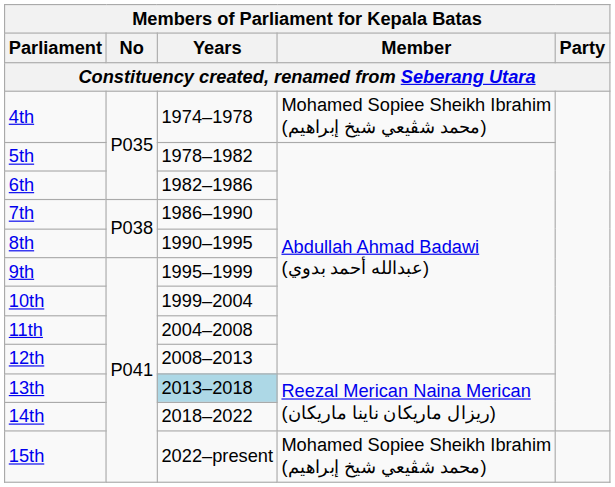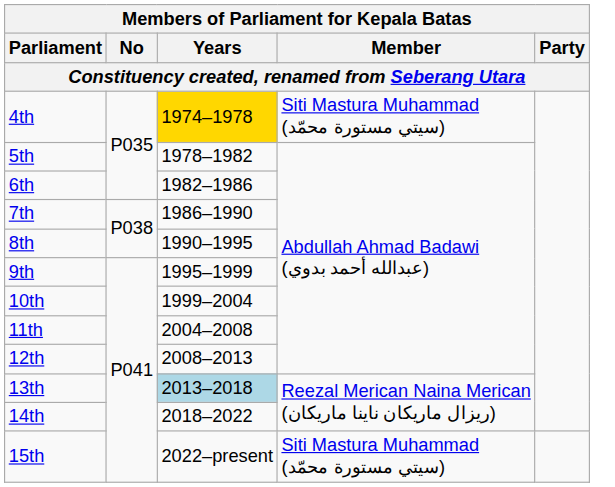4th | Years: no background -> gold background
4th | Member: Mohamed Sopiee Sheikh Ibrahim (محمد شڤيعي شيخ إبراهيم) -> Siti Mastura Muhammad (سيتي مستورة محمّد)
15th | Member: Mohamed Sopiee Sheikh Ibrahim (محمد شڤيعي شيخ إبراهيم) -> Siti Mastura Muhammad (سيتي مستورة محمّد)
